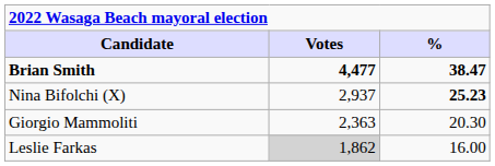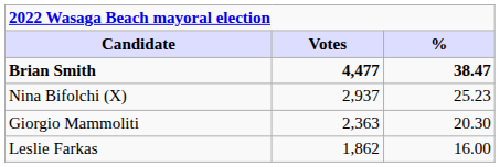Nina Bifolchi (X) | %: bold -> normal
Leslie Farkas | Votes: lightgrey background -> no background
